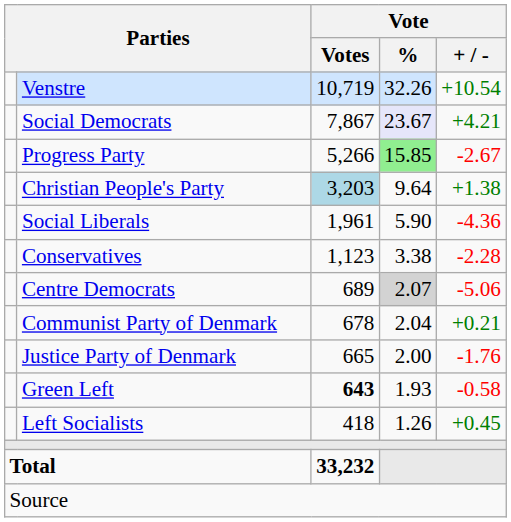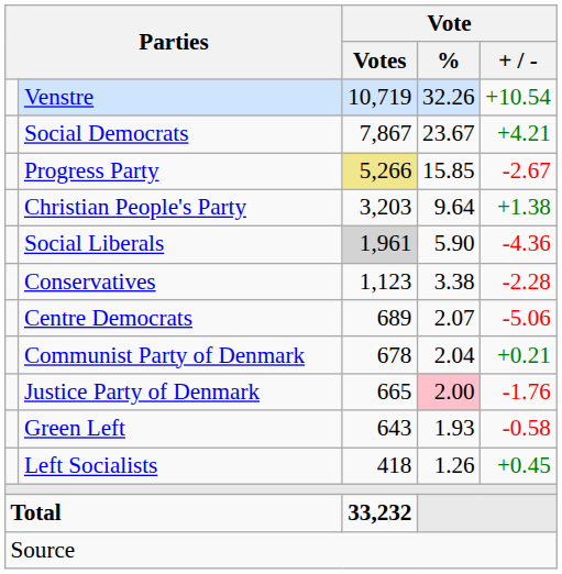Social Democrats | Vote / %: lavender background -> no background
Progress Party | Vote / Votes: no background -> khaki background
Progress Party | Vote / %: lightgreen background -> no background
Christian People's Party | Vote / Votes: lightblue background -> no background
Social Liberals | Vote / Votes: no background -> lightgrey background
Centre Democrats | Vote / %: lightgrey background -> no background
Justice Party of Denmark | Vote / %: no background -> pink background
Green Left | Vote / Votes: bold -> normal
